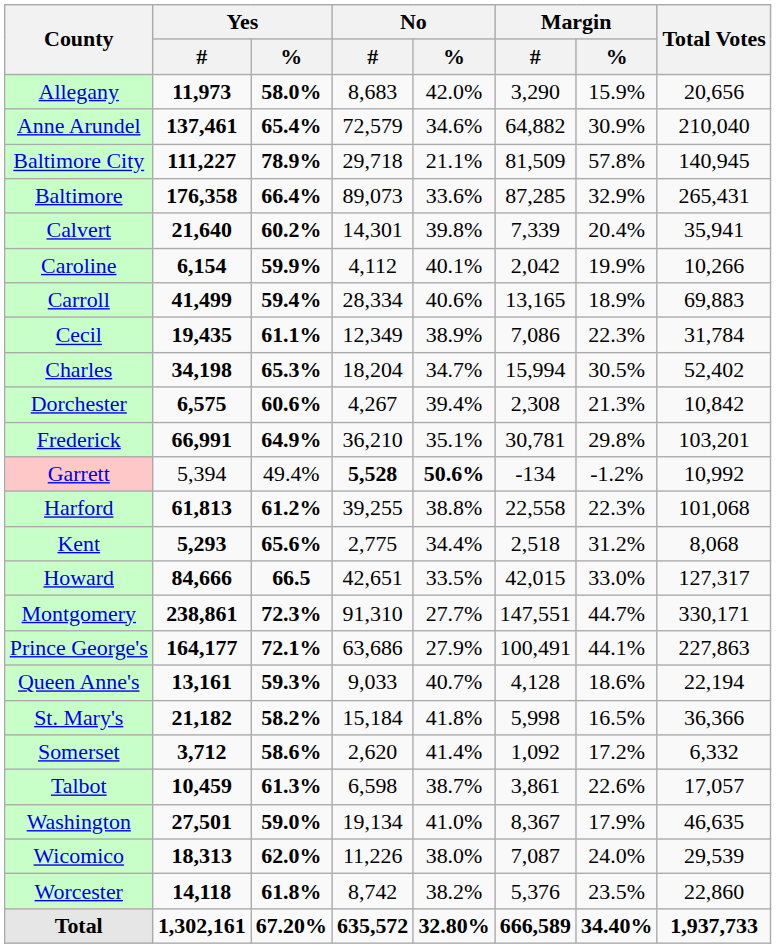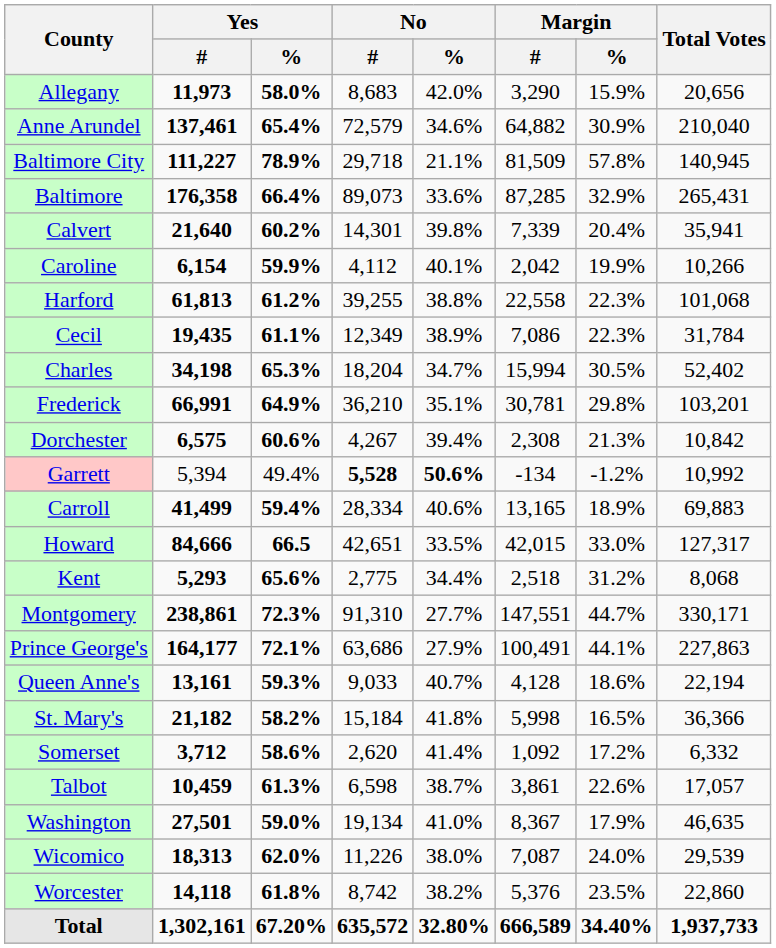rows swapped: Carroll <-> Harford
rows swapped: Dorchester <-> Frederick
rows swapped: Howard <-> Kent
